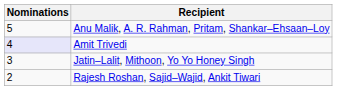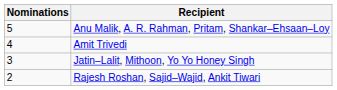Amit Trivedi | Nominations: lavender background -> no background
